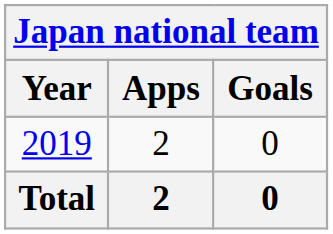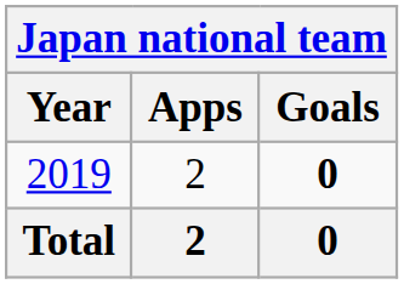2019 | Goals: normal -> bold
